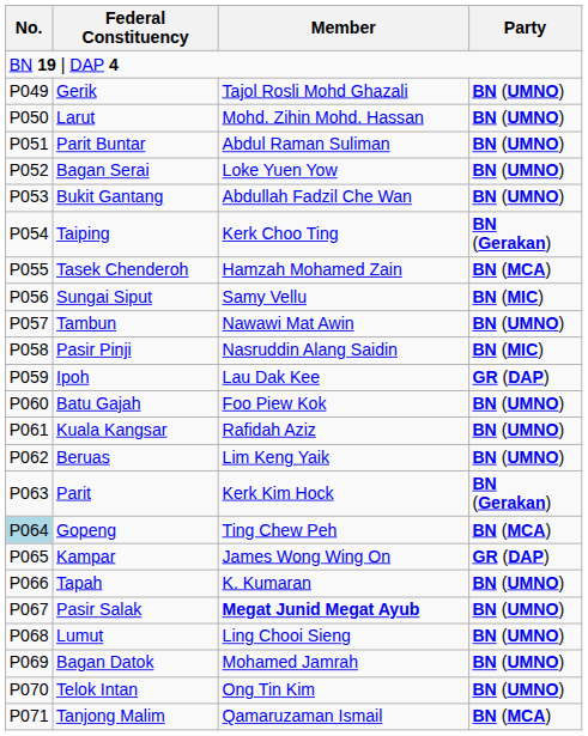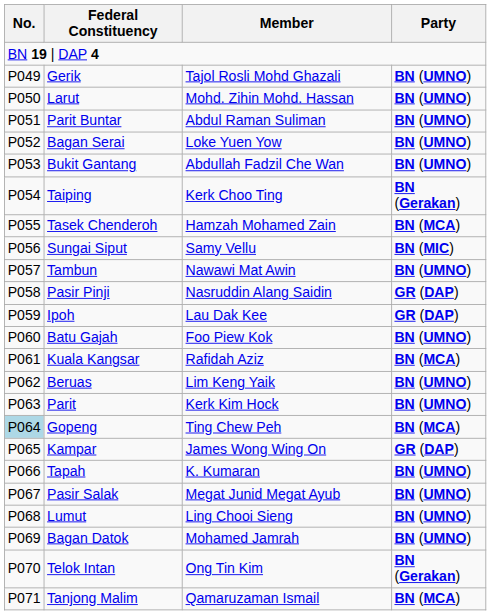Pasir Pinji | Party: BN (MIC) -> GR (DAP)
Kuala Kangsar | Party: BN (UMNO) -> BN (MCA)
Parit | Party: BN (Gerakan) -> BN (UMNO)
Pasir Salak | Member: bold -> normal
Telok Intan | Party: BN (UMNO) -> BN (Gerakan)
